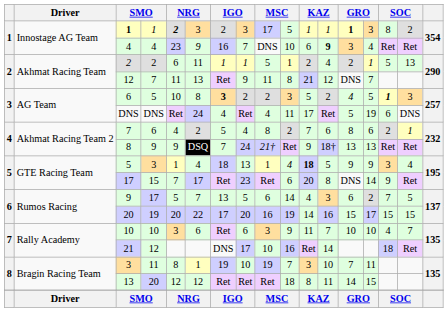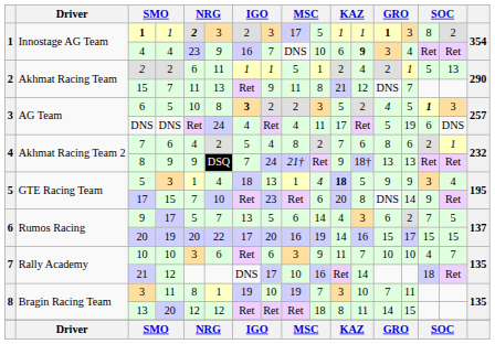row 5 | column 3: 12 -> 15
row 11 | column 6: 17 -> 10
